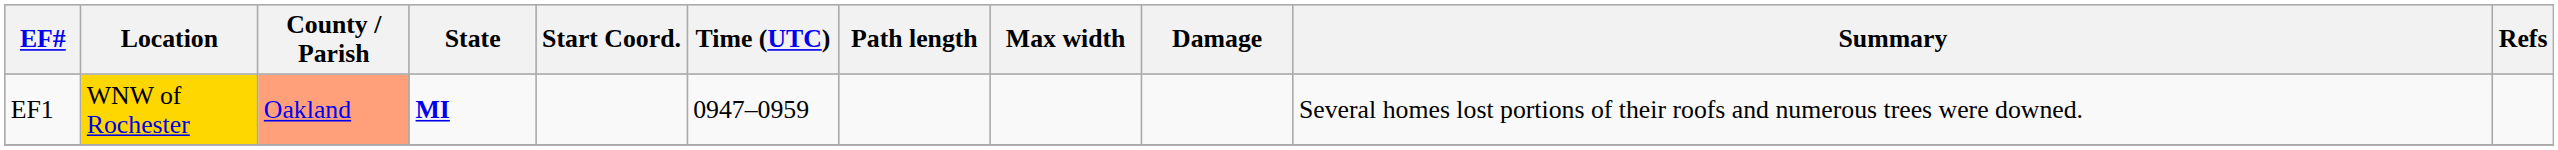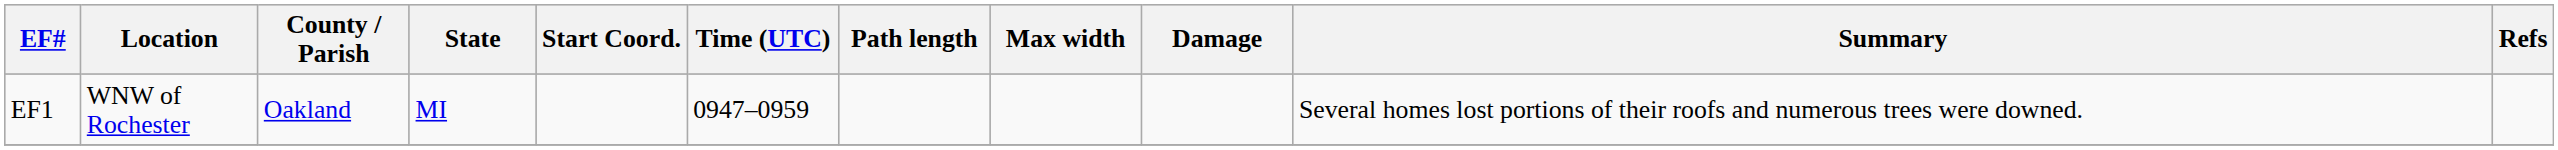EF1 | Location: gold background -> no background
EF1 | County / Parish: lightsalmon background -> no background
EF1 | State: bold -> normal
